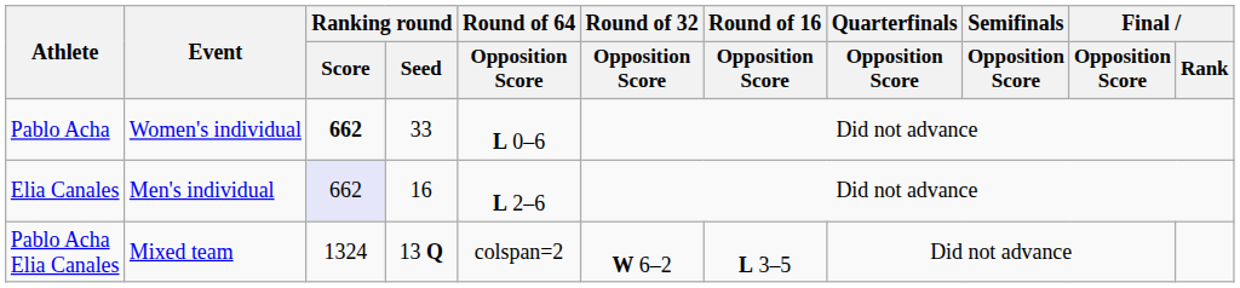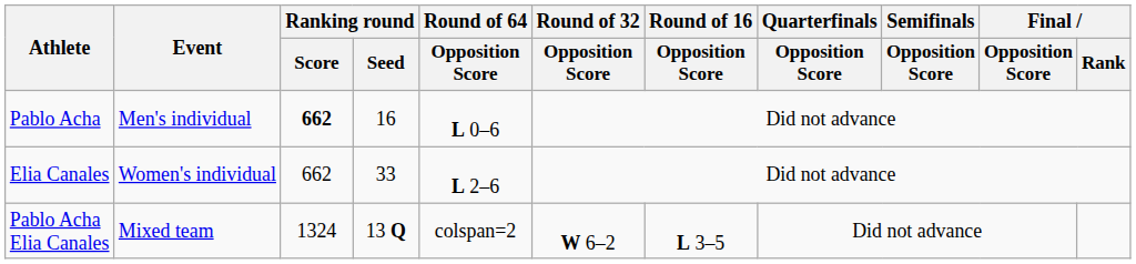Pablo Acha | Event: Women's individual -> Men's individual
Pablo Acha | Ranking round / Seed: 33 -> 16
Elia Canales | Event: Men's individual -> Women's individual
Elia Canales | Ranking round / Score: lavender background -> no background
Elia Canales | Ranking round / Seed: 16 -> 33
